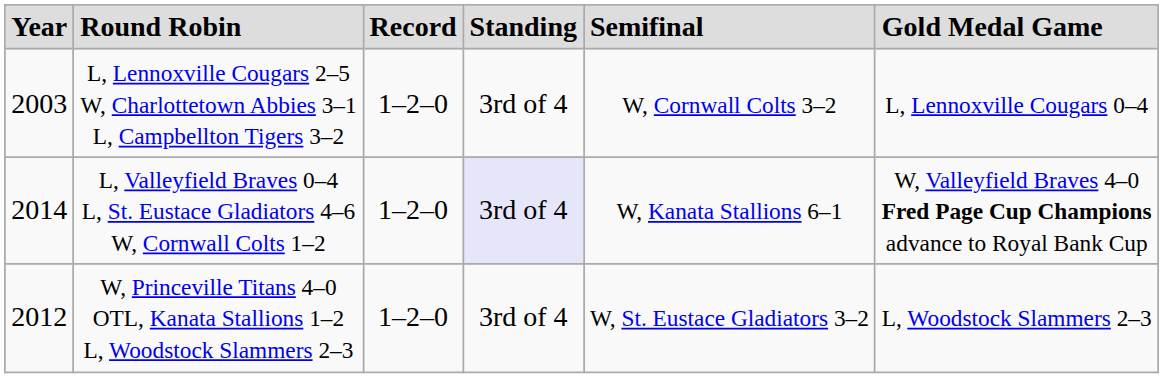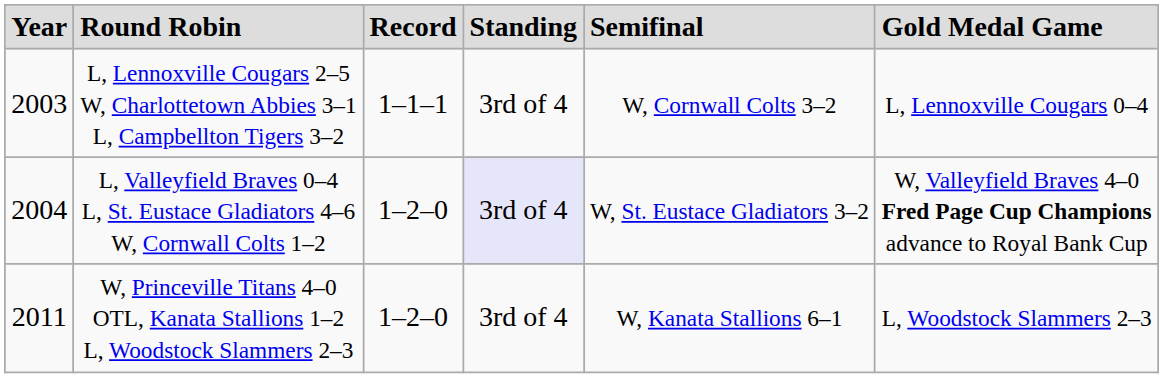row 2 | column 3: 1–2–0 -> 1–1–1
row 3 | column 1: 2014 -> 2004
row 3 | column 5: W, Kanata Stallions 6–1 -> W, St. Eustace Gladiators 3–2
row 4 | column 1: 2012 -> 2011
row 4 | column 5: W, St. Eustace Gladiators 3–2 -> W, Kanata Stallions 6–1
